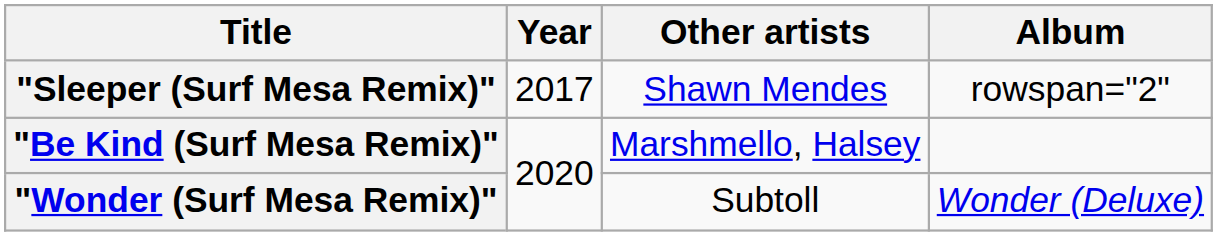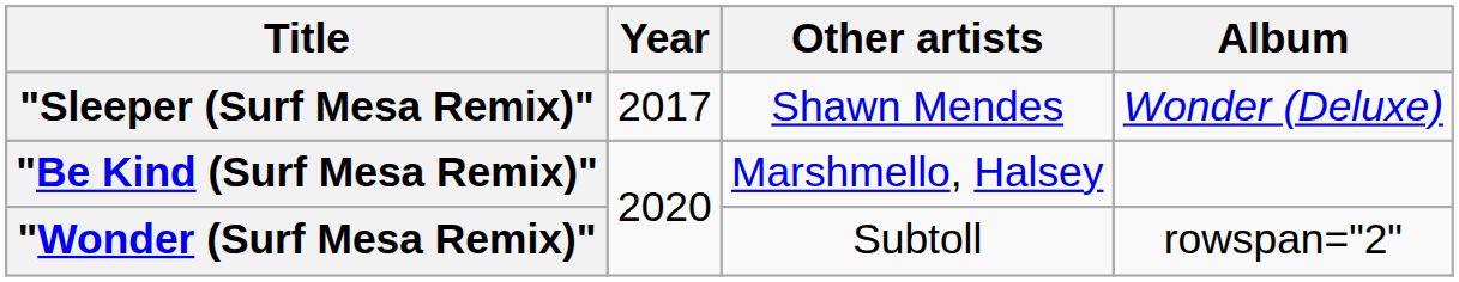"Sleeper (Surf Mesa Remix)" | Album: rowspan="2" -> Wonder (Deluxe)
"Wonder (Surf Mesa Remix)" | Album: Wonder (Deluxe) -> rowspan="2"
